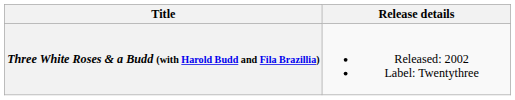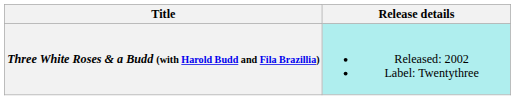row 2 | Release details: no background -> paleturquoise background
